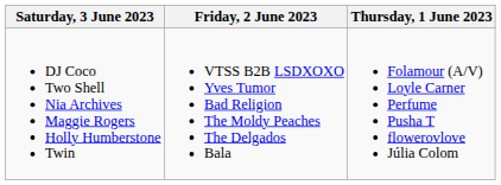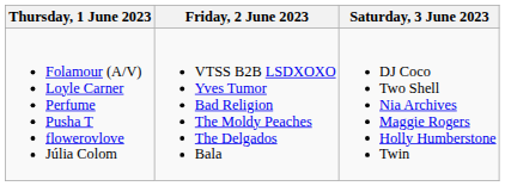columns swapped: Thursday, 1 June 2023 <-> Saturday, 3 June 2023
